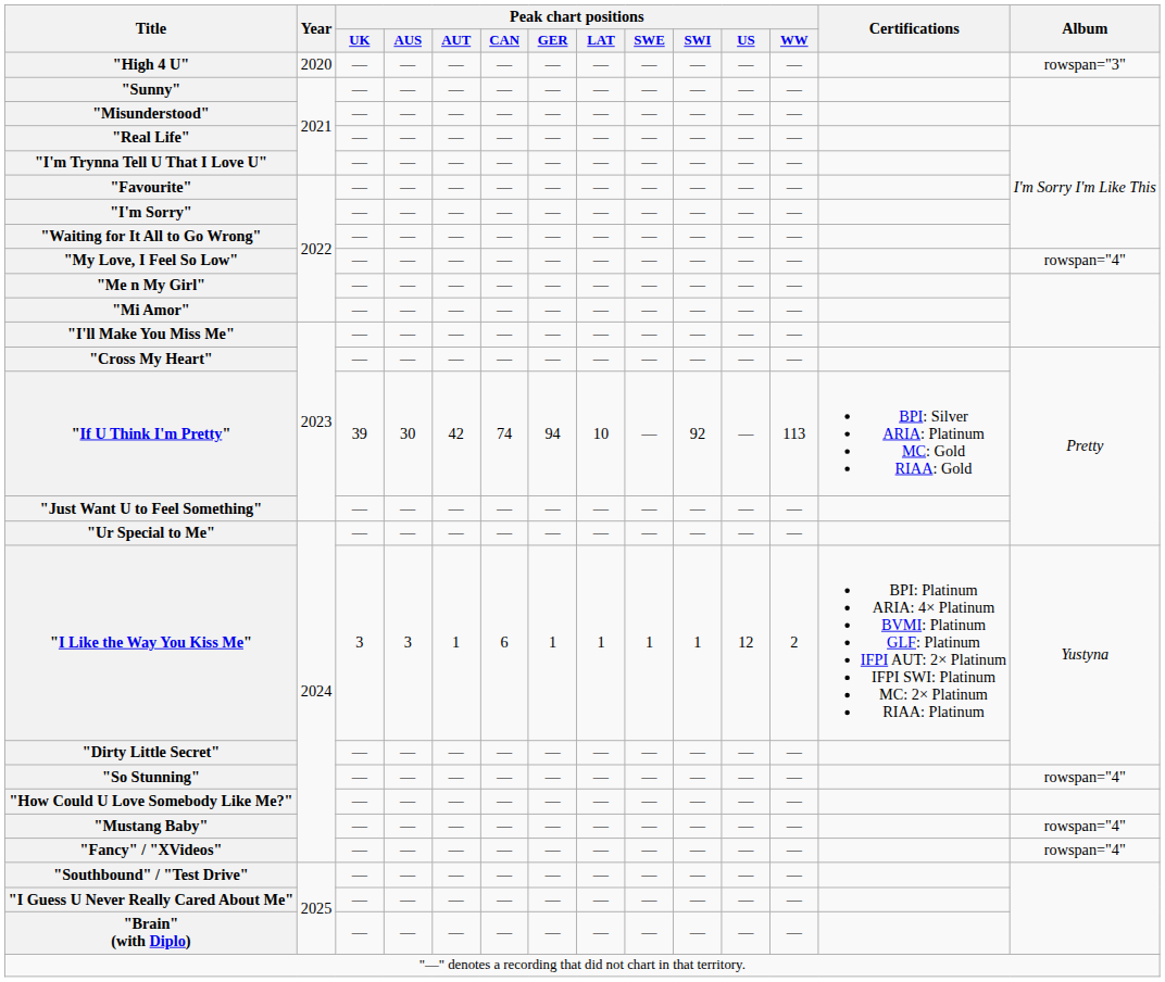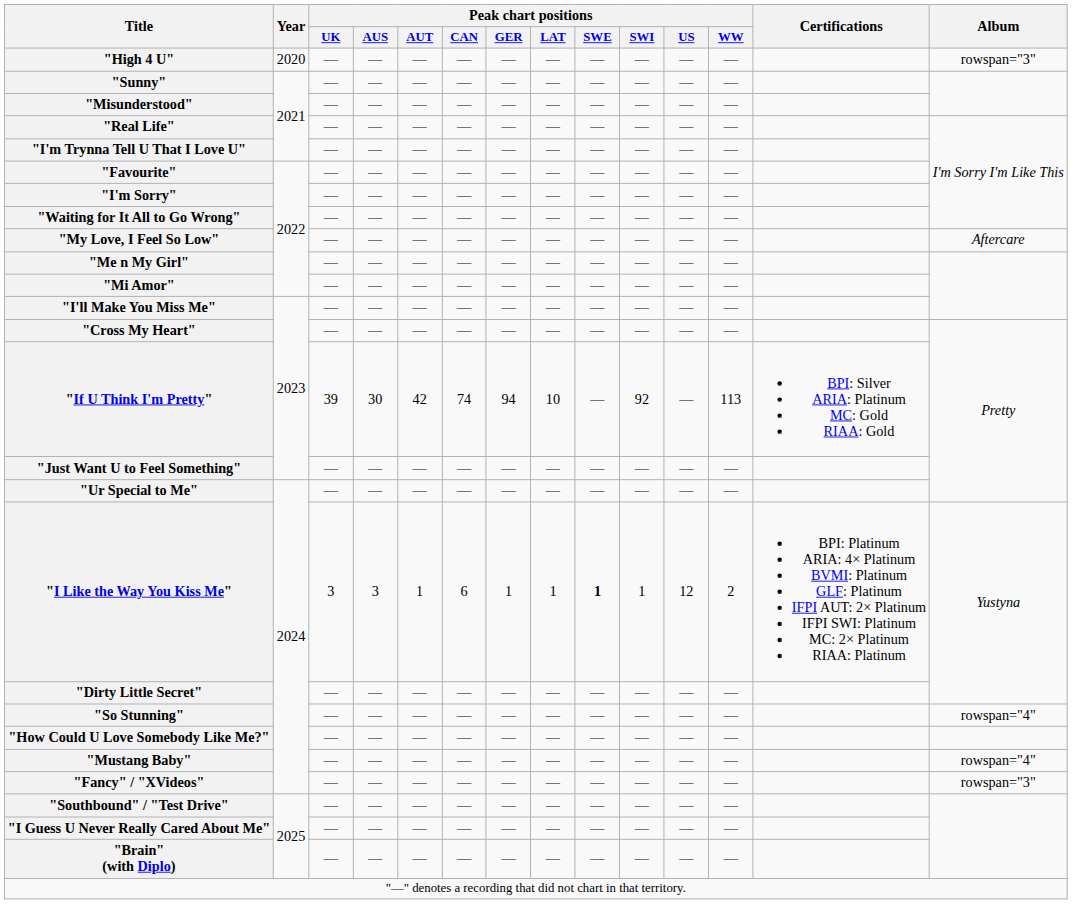"My Love, I Feel So Low" | Album: rowspan="4" -> Aftercare
"I Like the Way You Kiss Me" | Peak chart positions / SWE: normal -> bold
"Fancy" / "XVideos" | Album: rowspan="4" -> rowspan="3"
